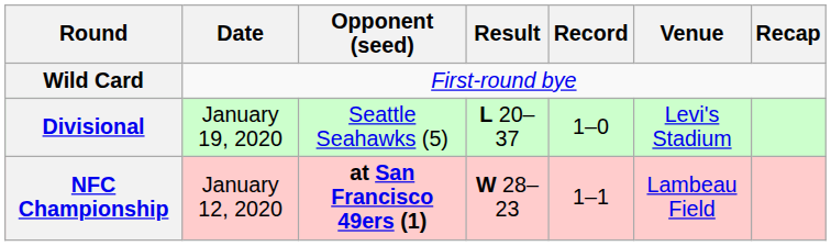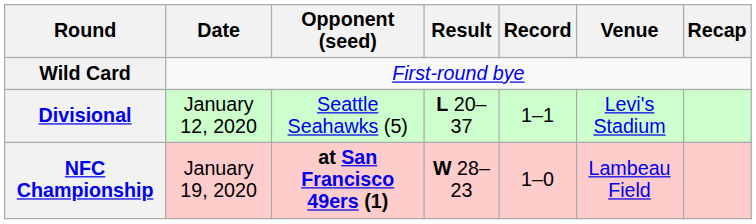Divisional | Date: January 19, 2020 -> January 12, 2020
Divisional | Record: 1–0 -> 1–1
NFC Championship | Date: January 12, 2020 -> January 19, 2020
NFC Championship | Record: 1–1 -> 1–0
